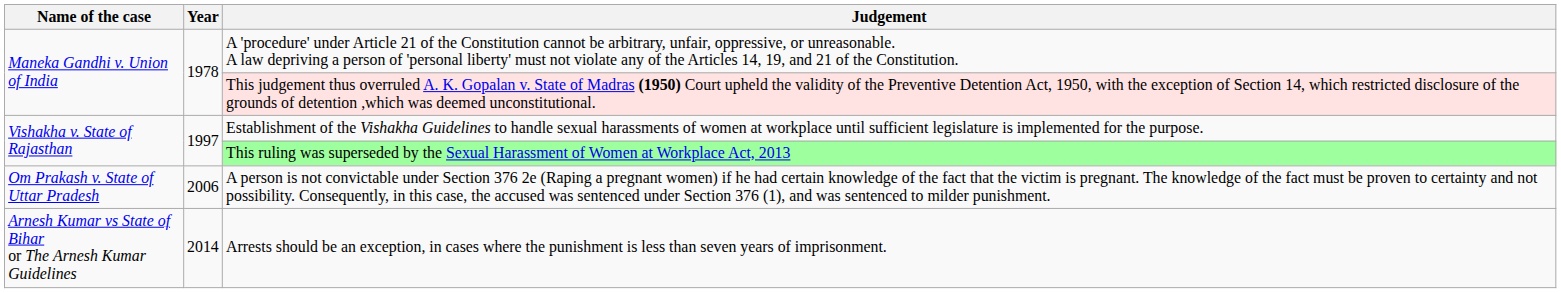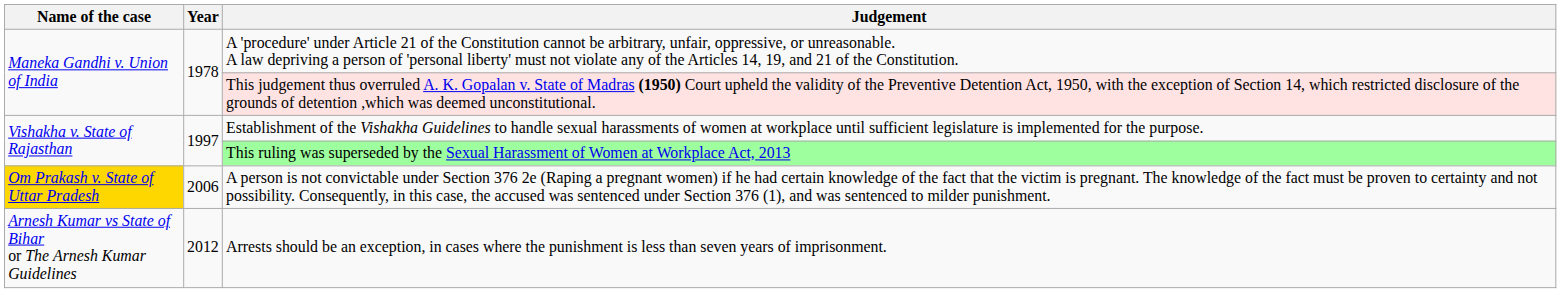row 6 | Name of the case: no background -> gold background
row 7 | Year: 2014 -> 2012
